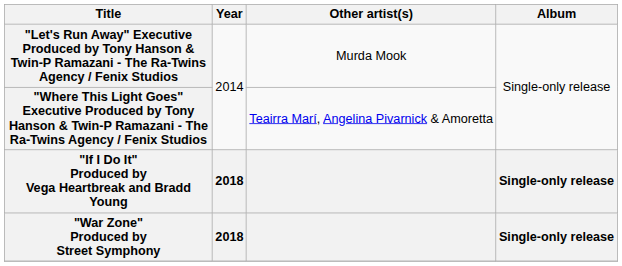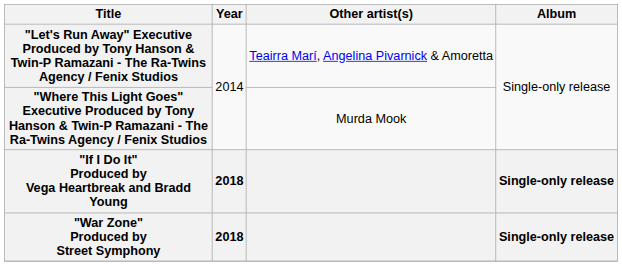row 2 | Other artist(s): Murda Mook -> Teairra Marí, Angelina Pivarnick & Amoretta
row 3 | Other artist(s): Teairra Marí, Angelina Pivarnick & Amoretta -> Murda Mook
